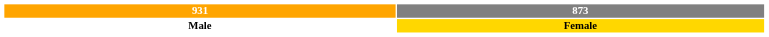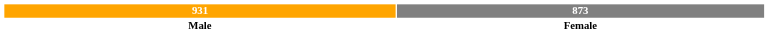Male | 873: gold background -> no background
